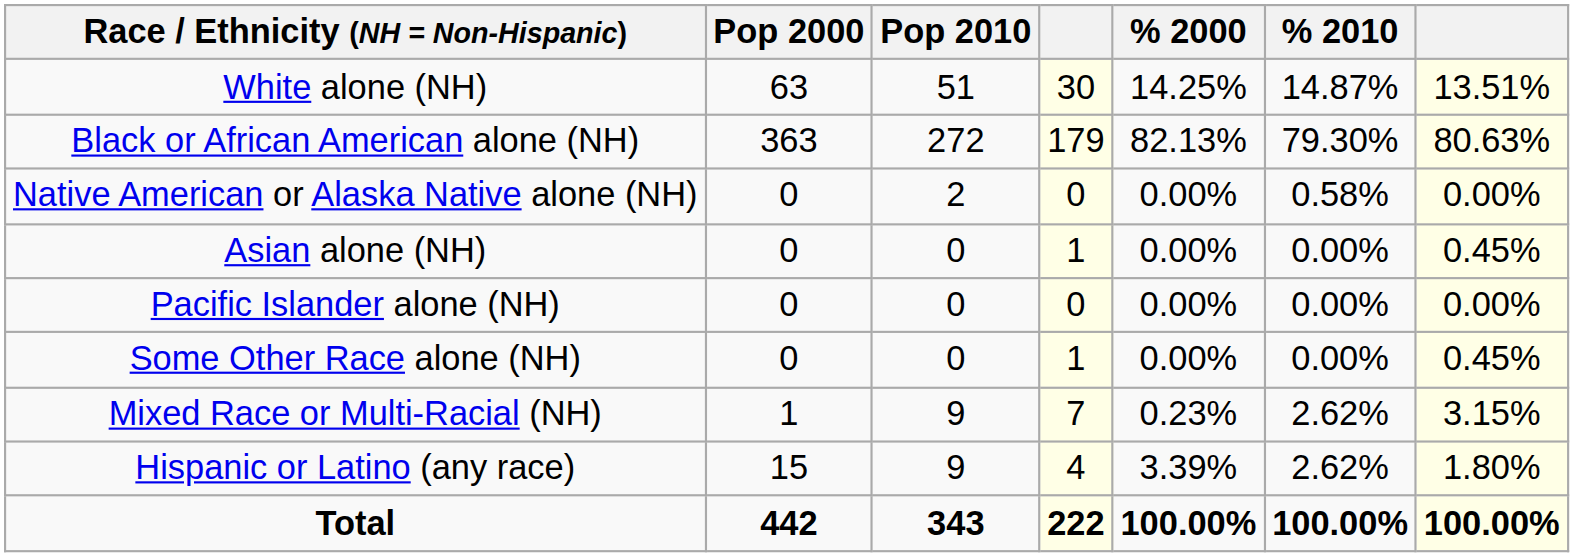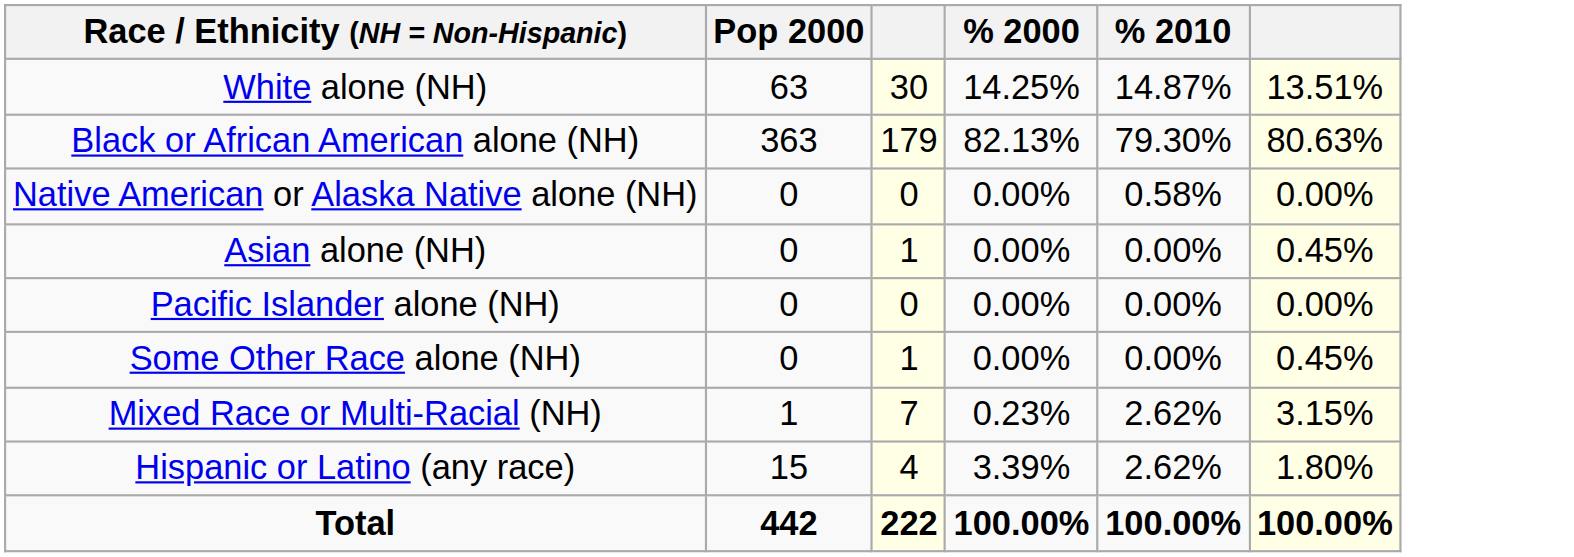- column: Pop 2010 | 51 | 272 | 2 | 0 | 0 | 0 | 9 | 9 | 343
